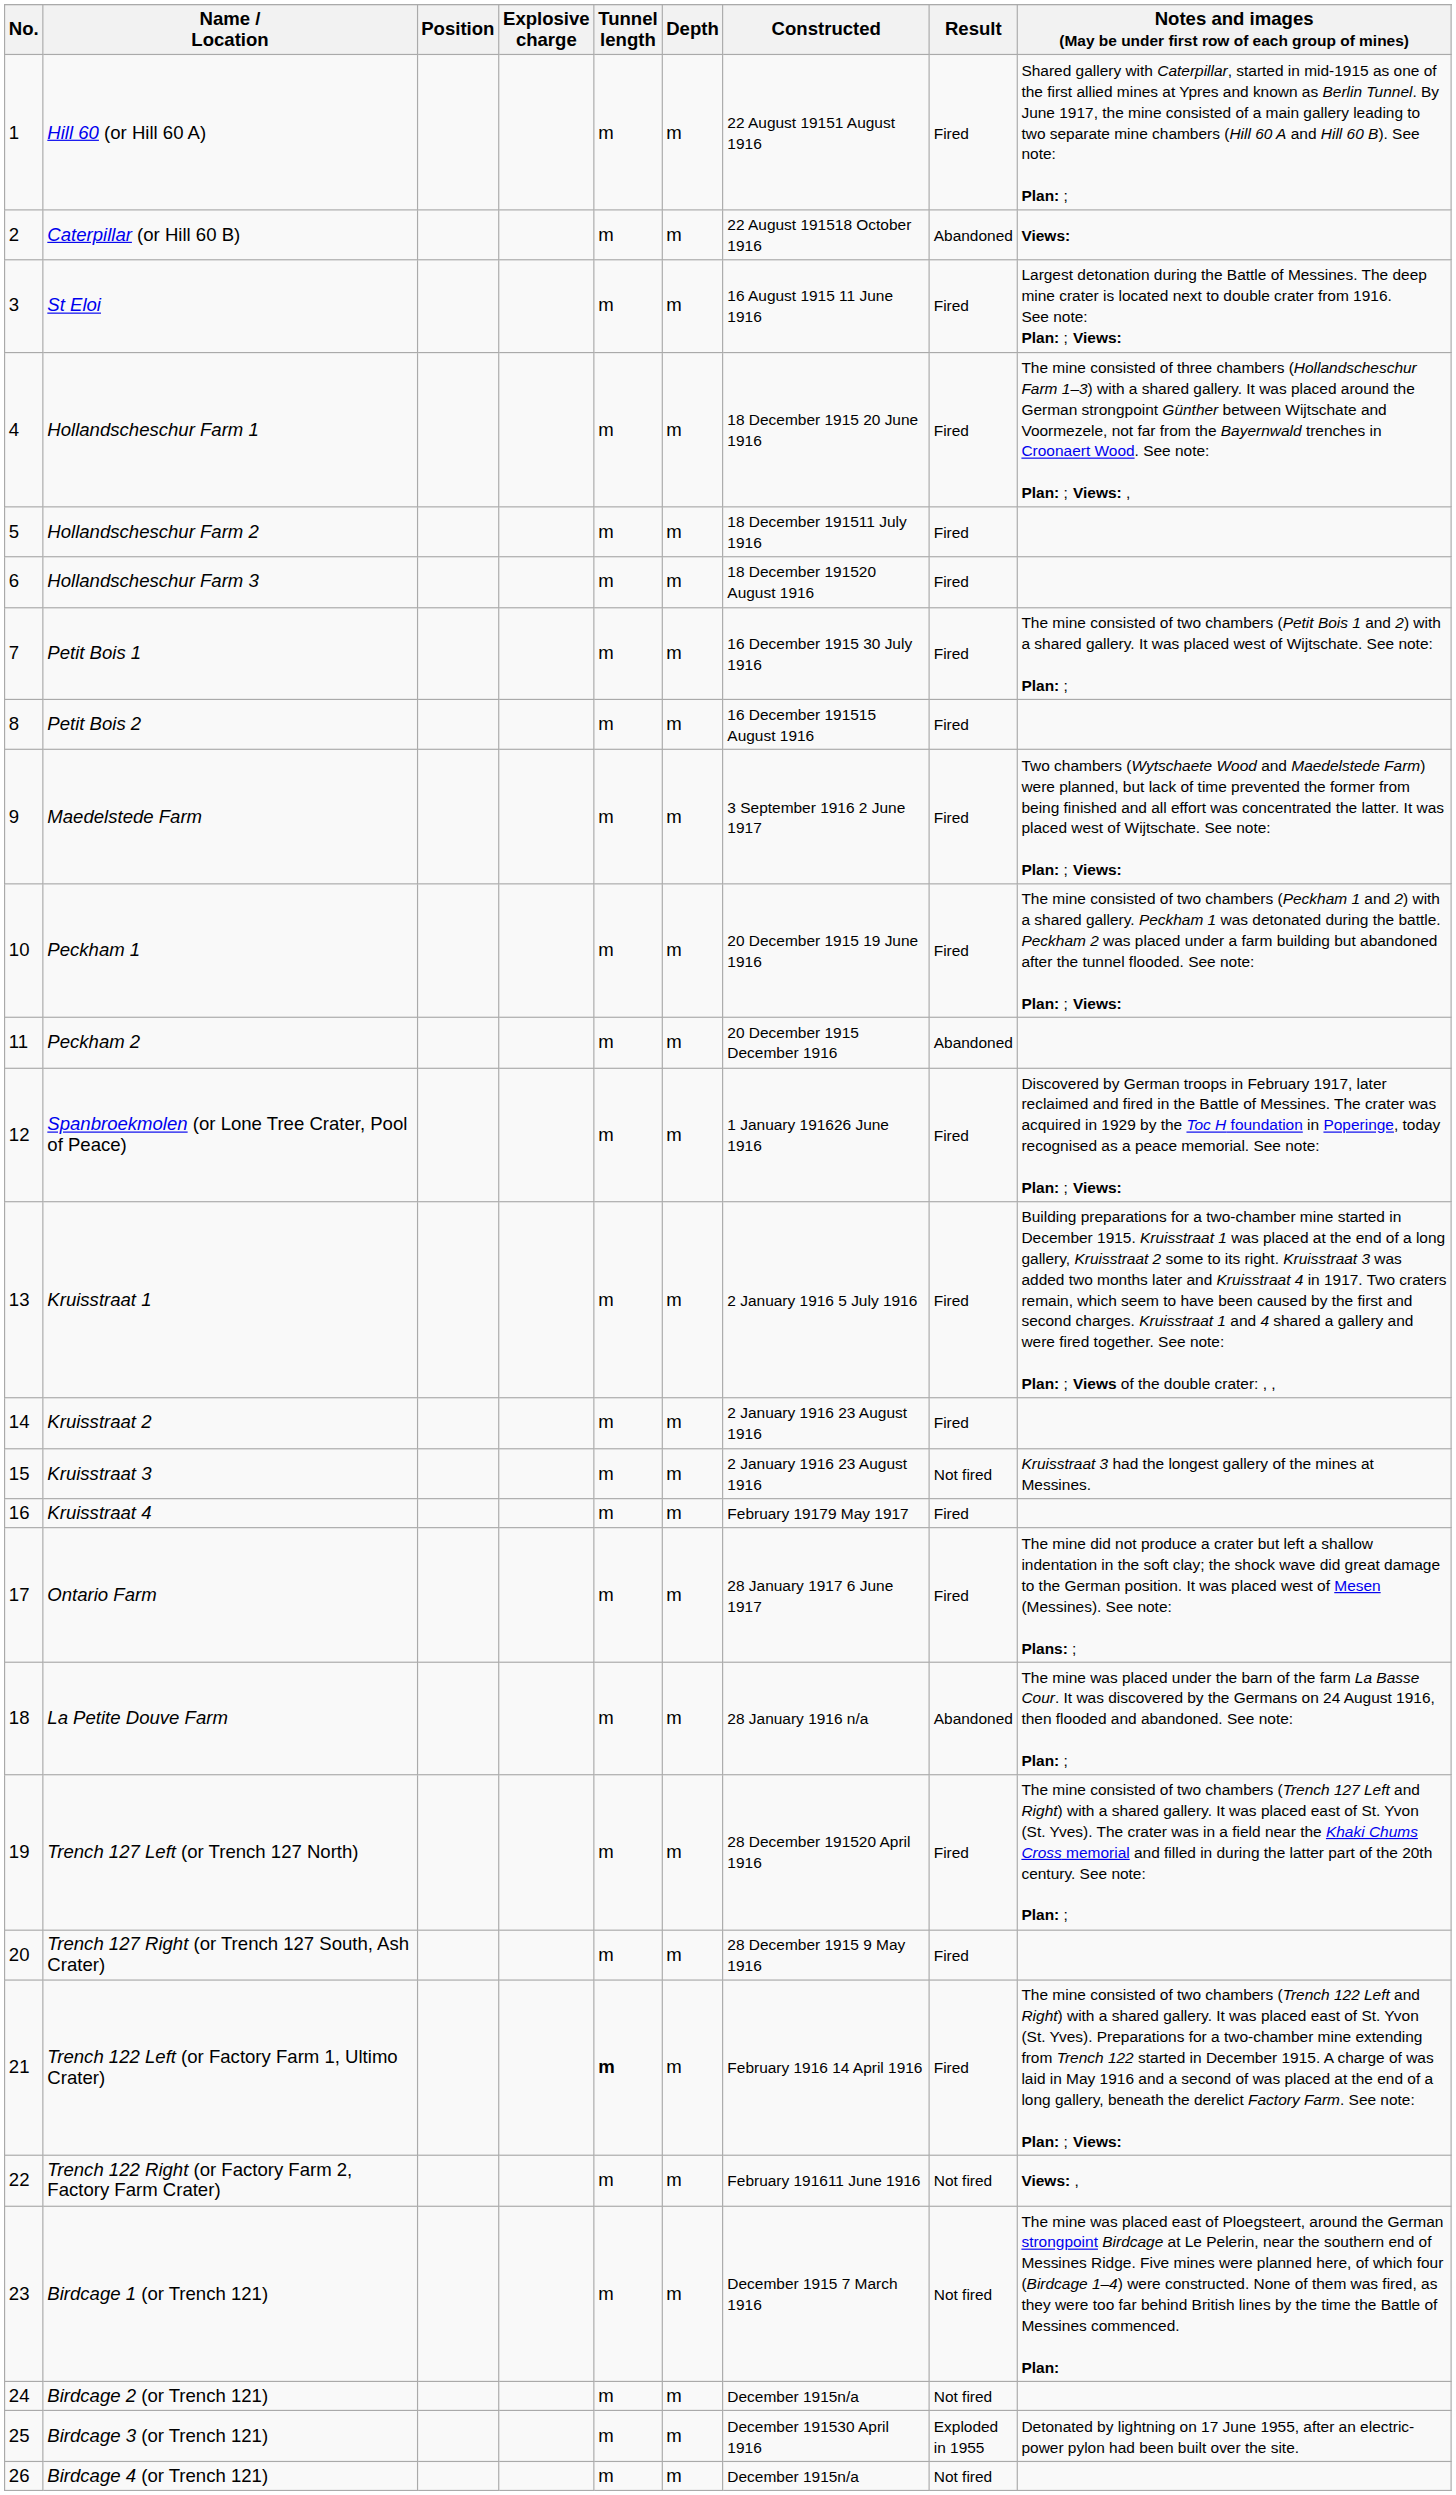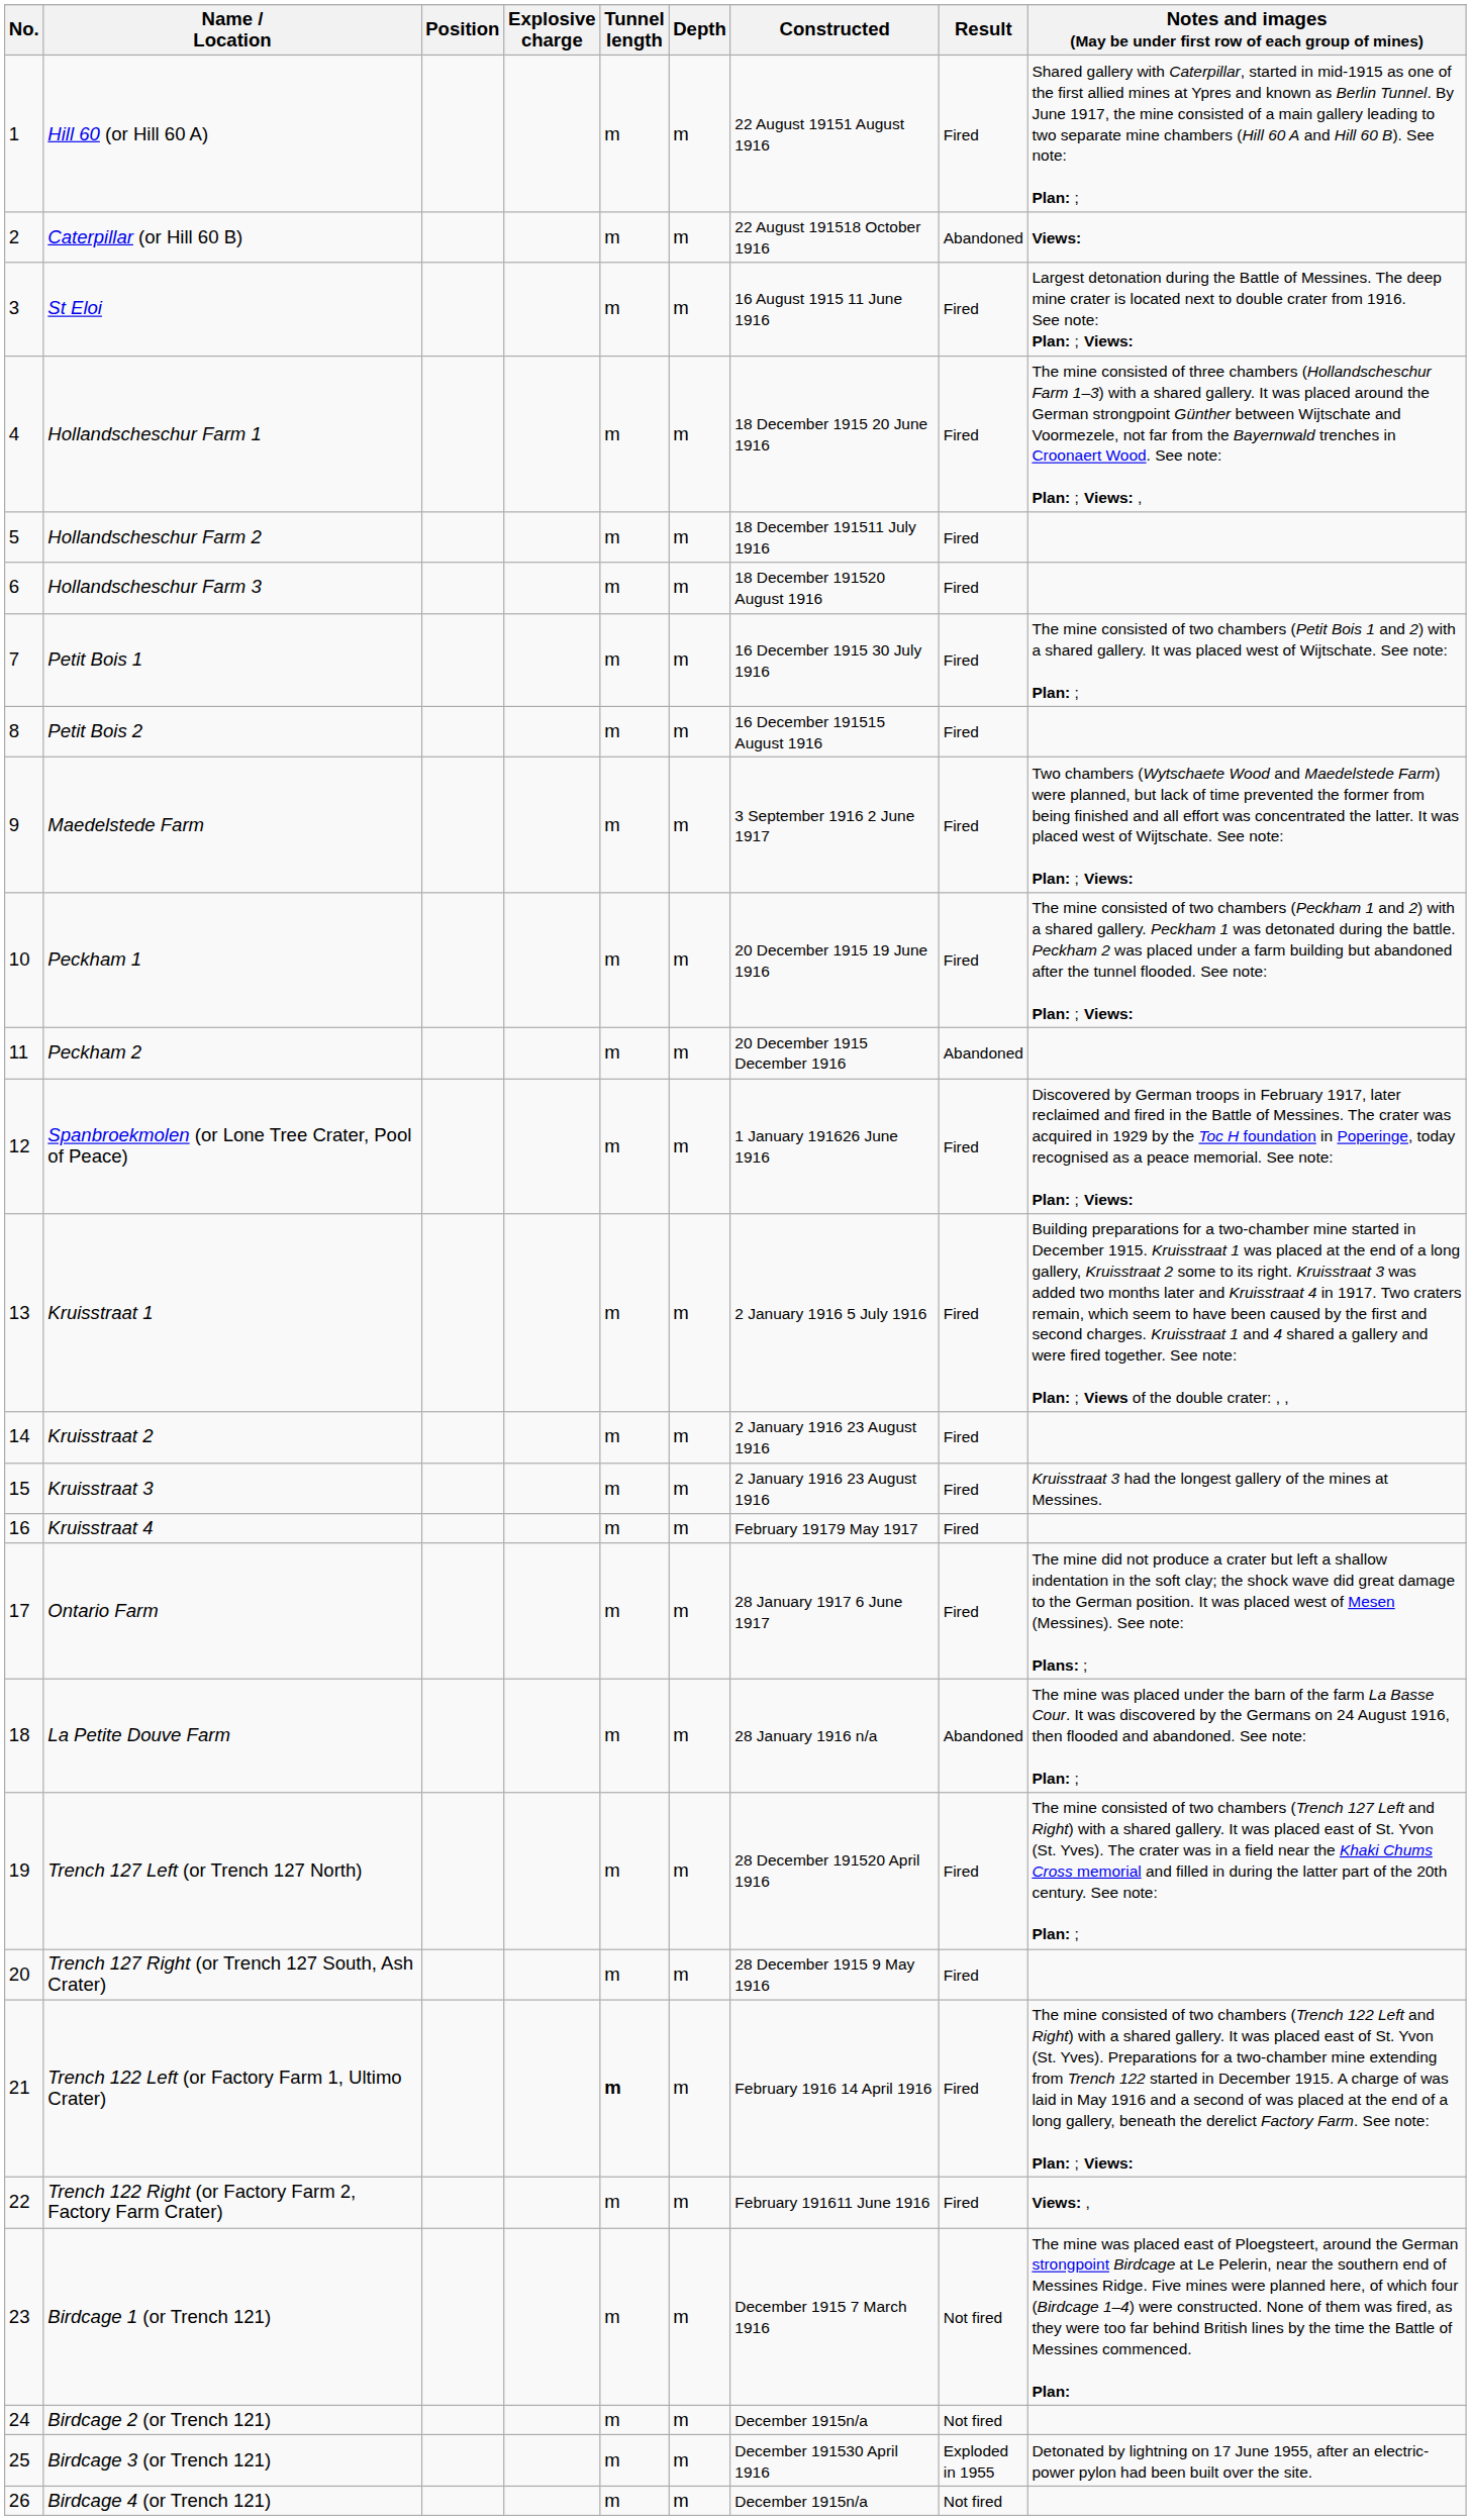Kruisstraat 3 | Result: Not fired -> Fired
Trench 122 Right (or Factory Farm 2, Factory Farm Crater) | Result: Not fired -> Fired
